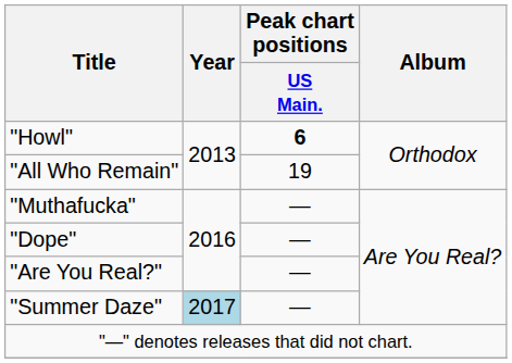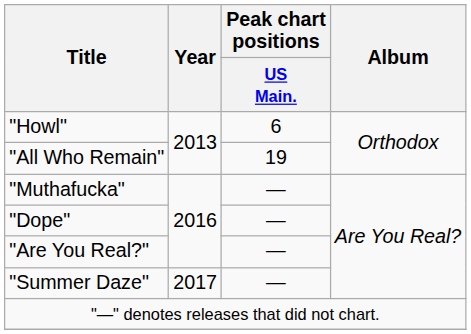"Howl" | Peak chart positions / US Main.: bold -> normal
"Summer Daze" | Year: lightblue background -> no background
